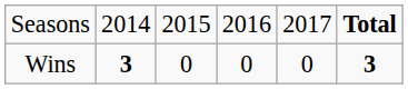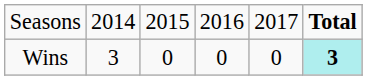Wins | column 2: bold -> normal
Wins | column 6: no background -> paleturquoise background
